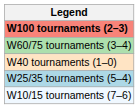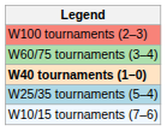row 2 | column 1: bold -> normal
row 4 | column 1: normal -> bold
